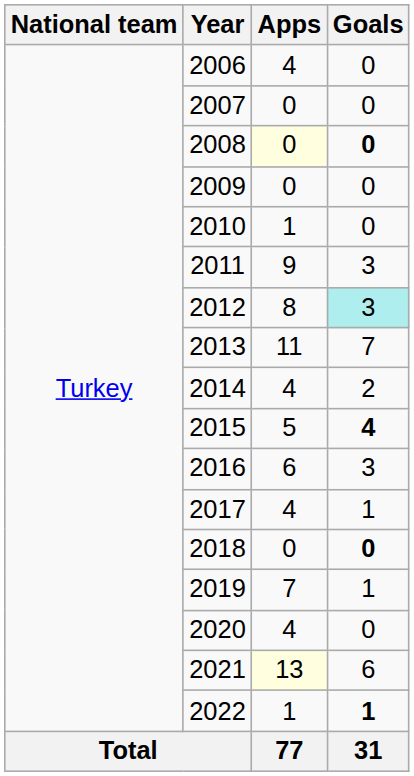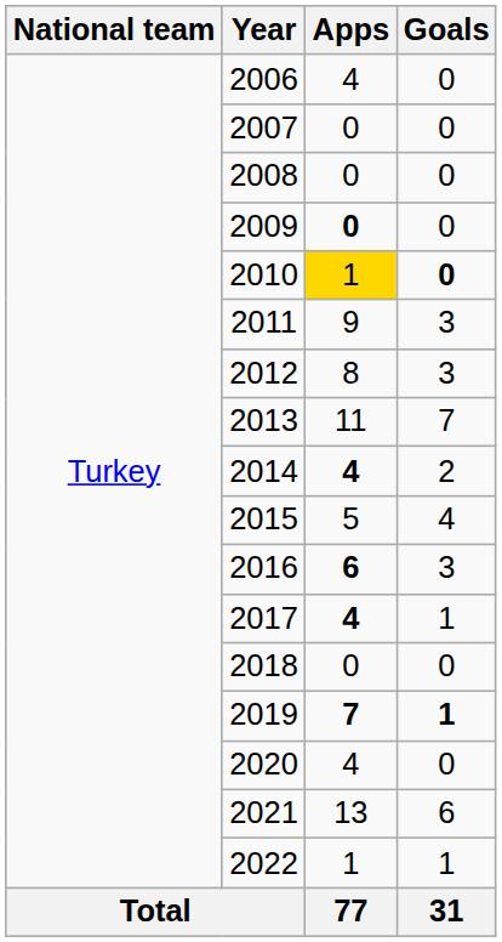2008 | Apps: lightyellow background -> no background
2008 | Goals: bold -> normal
2009 | Apps: normal -> bold
2010 | Apps: no background -> gold background
2010 | Goals: normal -> bold
2012 | Goals: paleturquoise background -> no background
2014 | Apps: normal -> bold
2015 | Goals: bold -> normal
2016 | Apps: normal -> bold
2017 | Apps: normal -> bold
2018 | Goals: bold -> normal
2019 | Apps: normal -> bold
2019 | Goals: normal -> bold
2021 | Apps: lightyellow background -> no background
2022 | Goals: bold -> normal
